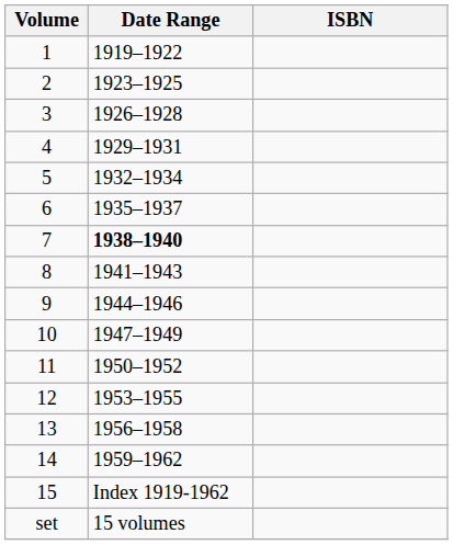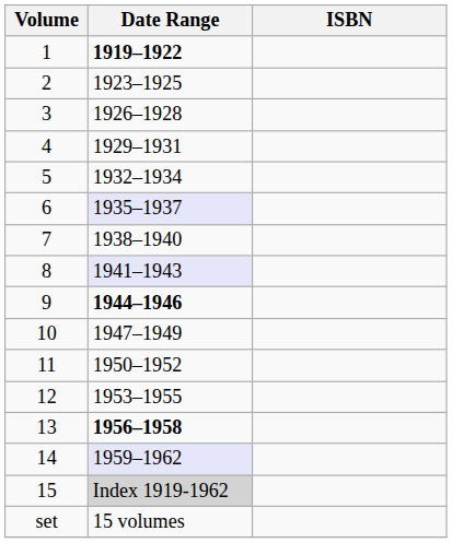1 | Date Range: normal -> bold
6 | Date Range: no background -> lavender background
7 | Date Range: bold -> normal
8 | Date Range: no background -> lavender background
9 | Date Range: normal -> bold
13 | Date Range: normal -> bold
14 | Date Range: no background -> lavender background
15 | Date Range: no background -> lightgrey background
